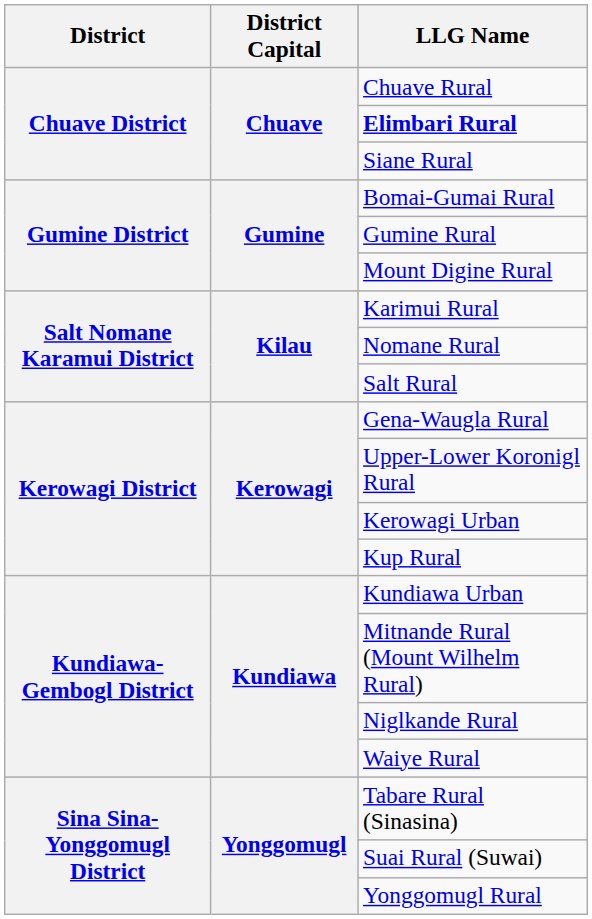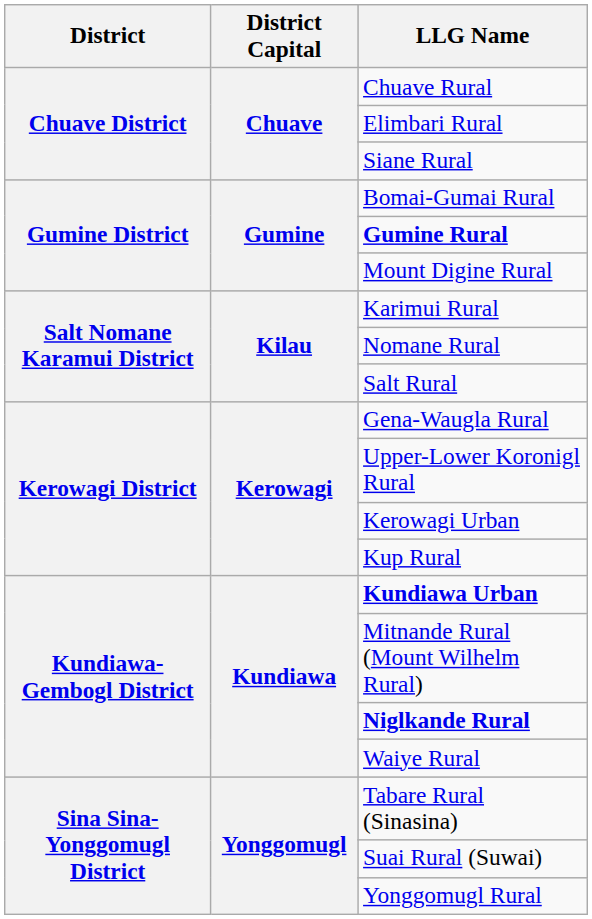Elimbari Rural | LLG Name: bold -> normal
Gumine Rural | LLG Name: normal -> bold
Kundiawa Urban | LLG Name: normal -> bold
Niglkande Rural | LLG Name: normal -> bold
